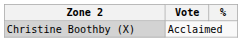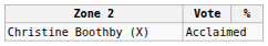Christine Boothby (X) | Zone 2: lightgrey background -> no background
